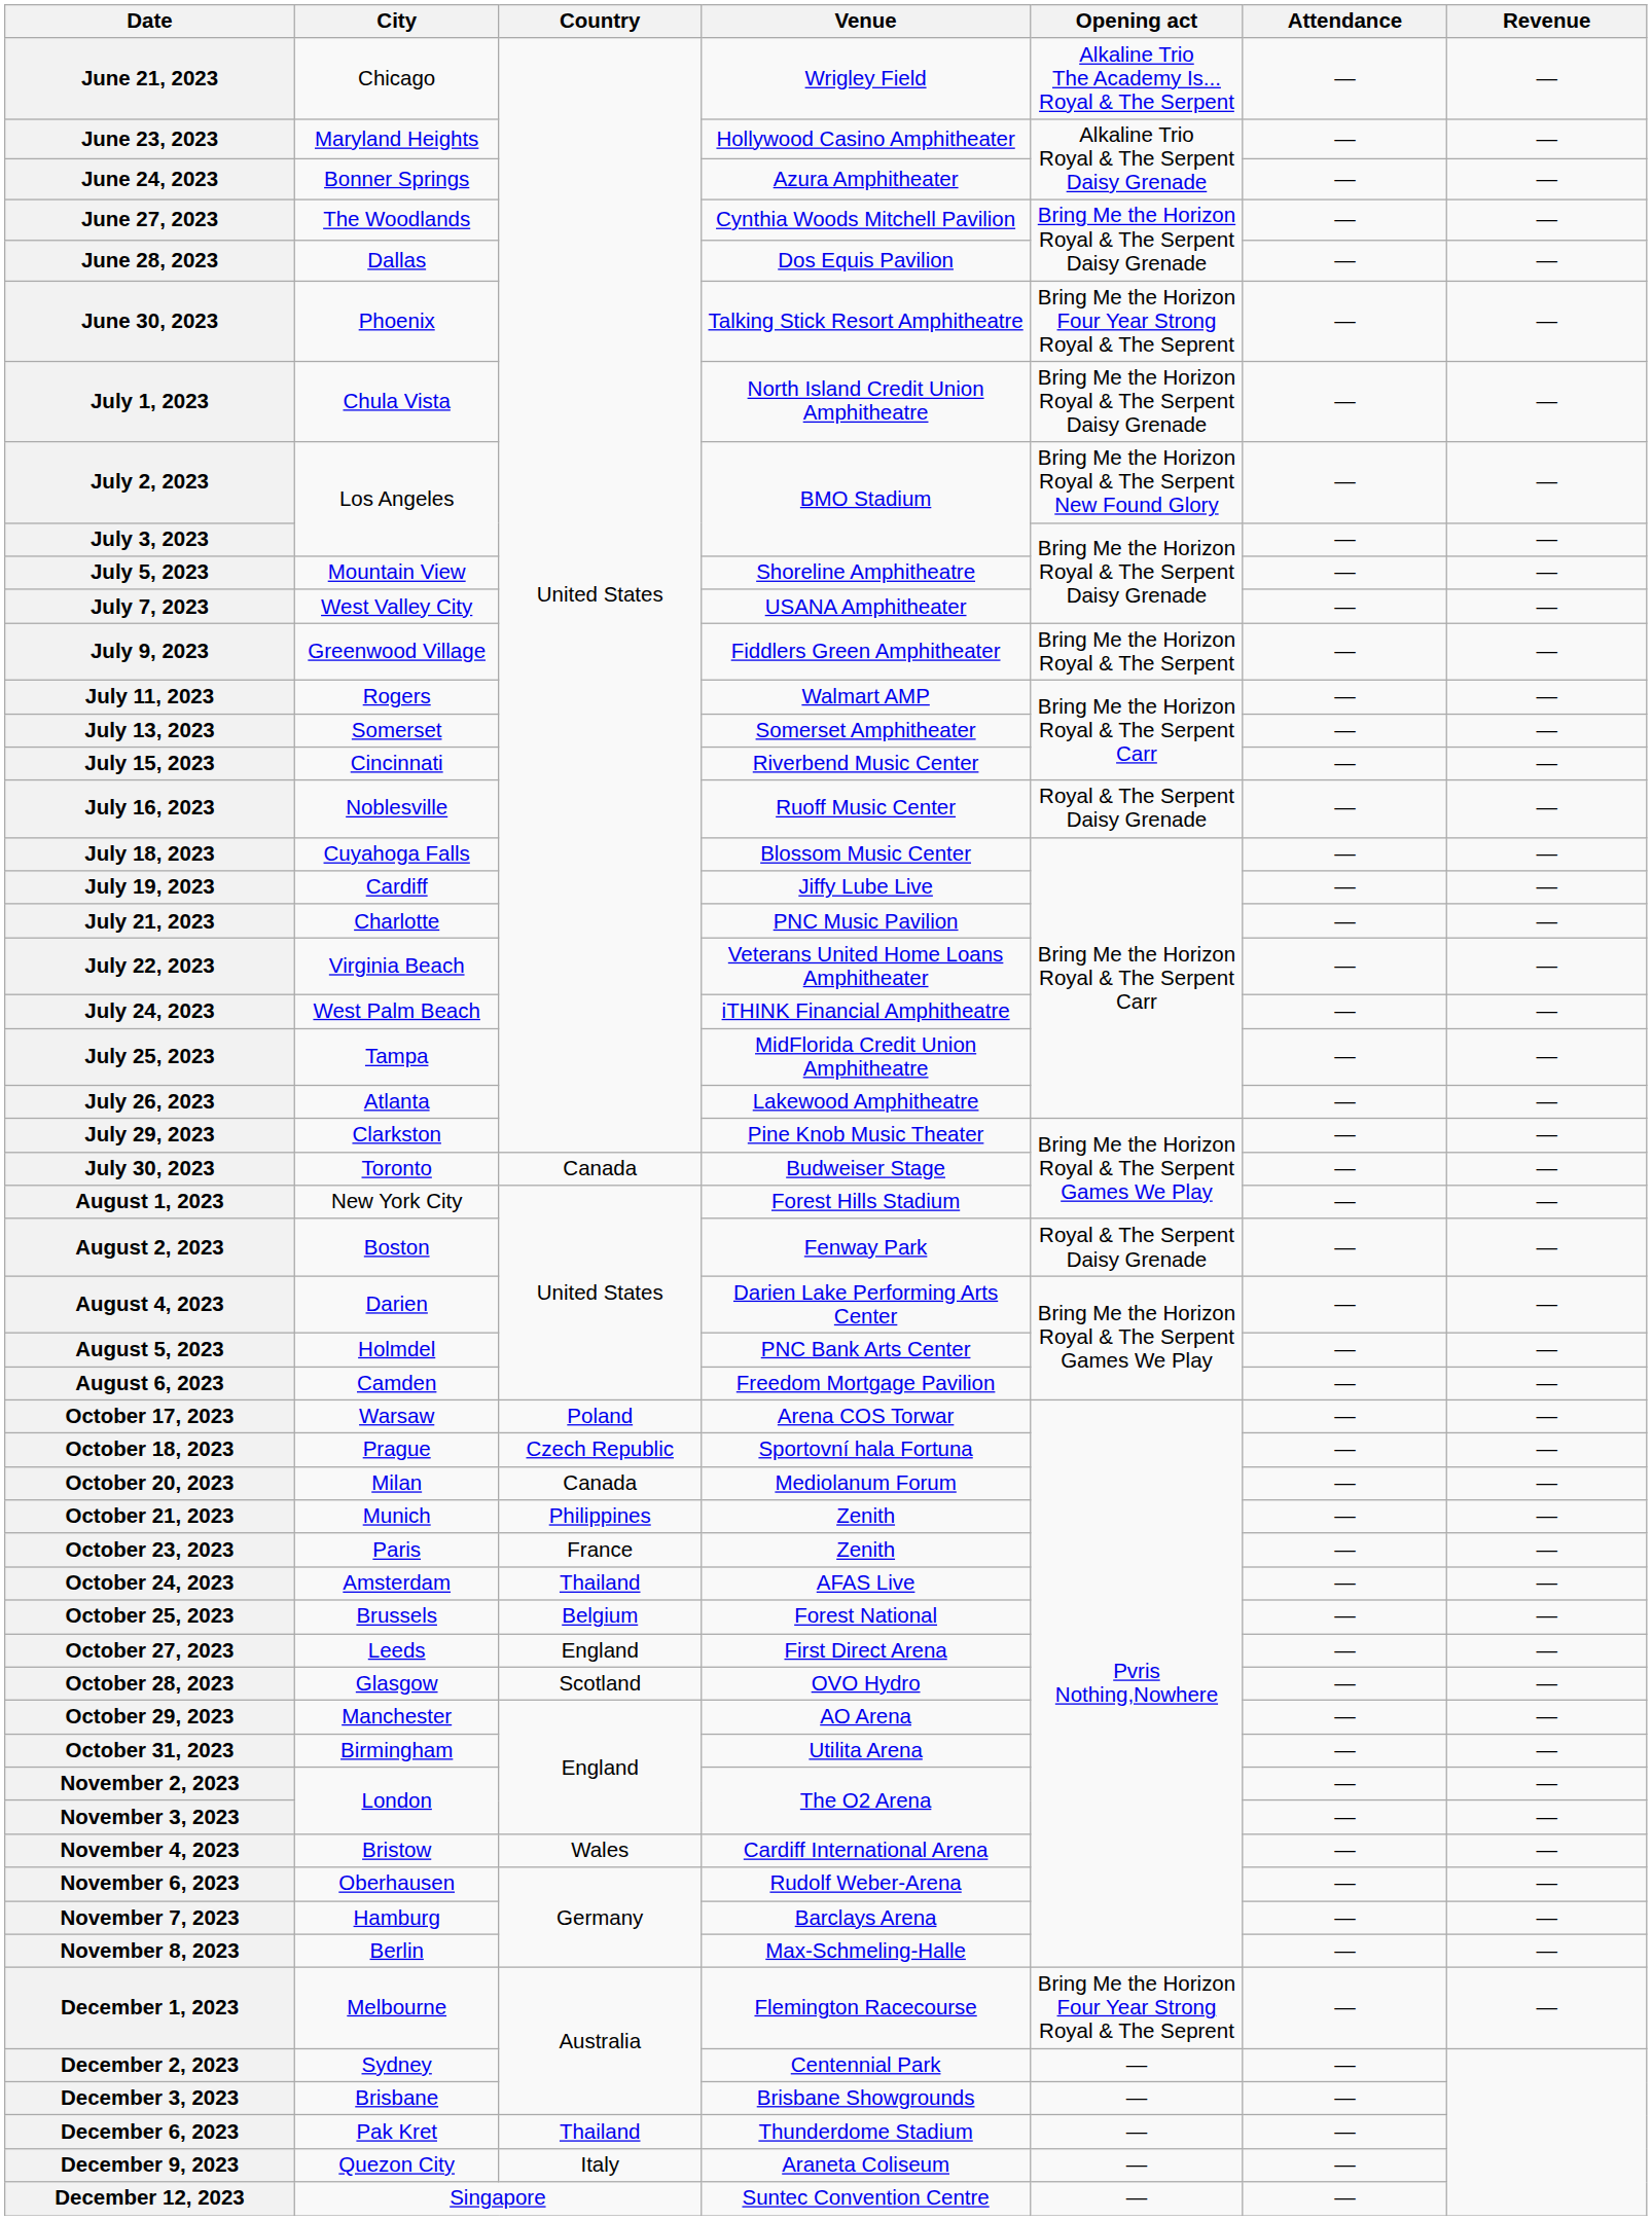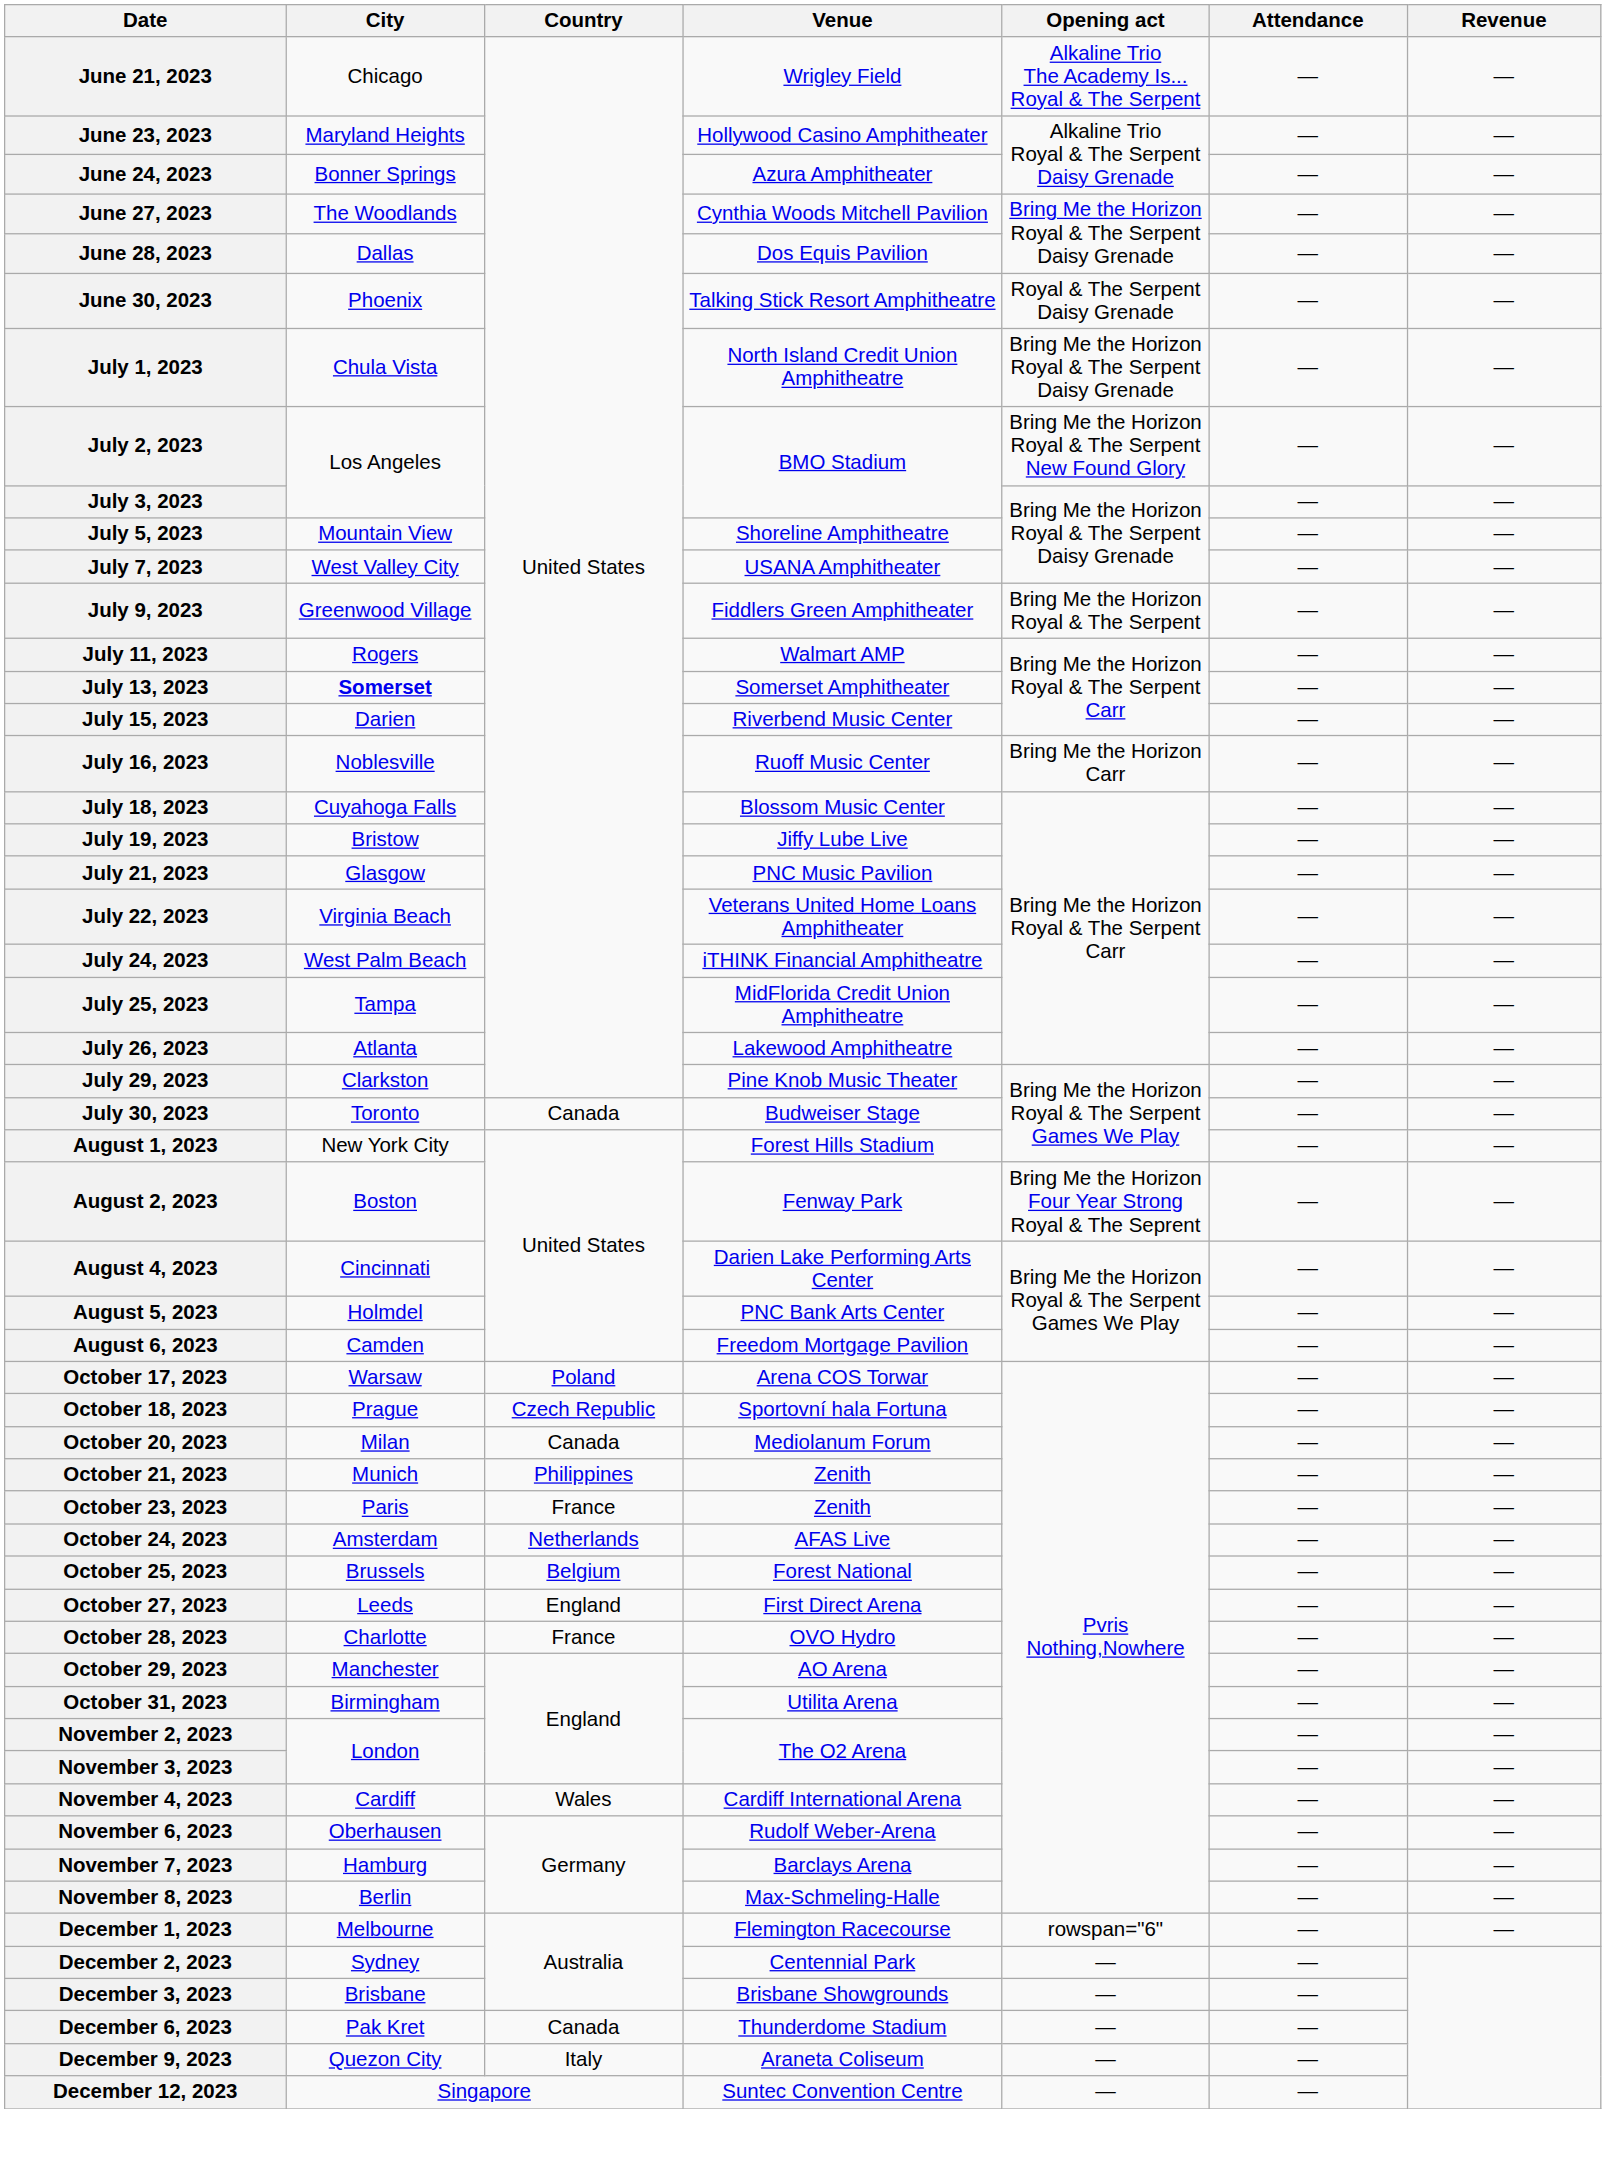June 30, 2023 | Opening act: Bring Me the Horizon Four Year Strong Royal & The Seprent -> Royal & The Serpent Daisy Grenade
July 13, 2023 | City: normal -> bold
July 15, 2023 | City: Cincinnati -> Darien
July 16, 2023 | Opening act: Royal & The Serpent Daisy Grenade -> Bring Me the Horizon Carr
July 19, 2023 | City: Cardiff -> Bristow
July 21, 2023 | City: Charlotte -> Glasgow
August 2, 2023 | Opening act: Royal & The Serpent Daisy Grenade -> Bring Me the Horizon Four Year Strong Royal & The Seprent
August 4, 2023 | City: Darien -> Cincinnati
October 24, 2023 | Country: Thailand -> Netherlands
October 28, 2023 | City: Glasgow -> Charlotte
October 28, 2023 | Country: Scotland -> France
November 4, 2023 | City: Bristow -> Cardiff
December 1, 2023 | Opening act: Bring Me the Horizon Four Year Strong Royal & The Seprent -> rowspan="6"
December 6, 2023 | Country: Thailand -> Canada
